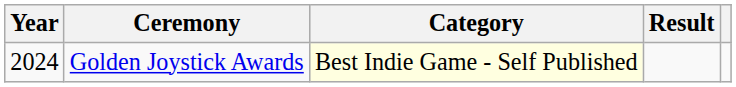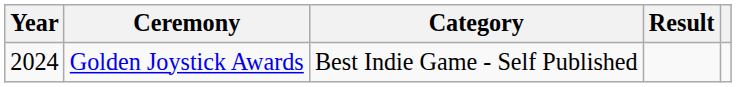Golden Joystick Awards | Category: lightyellow background -> no background
